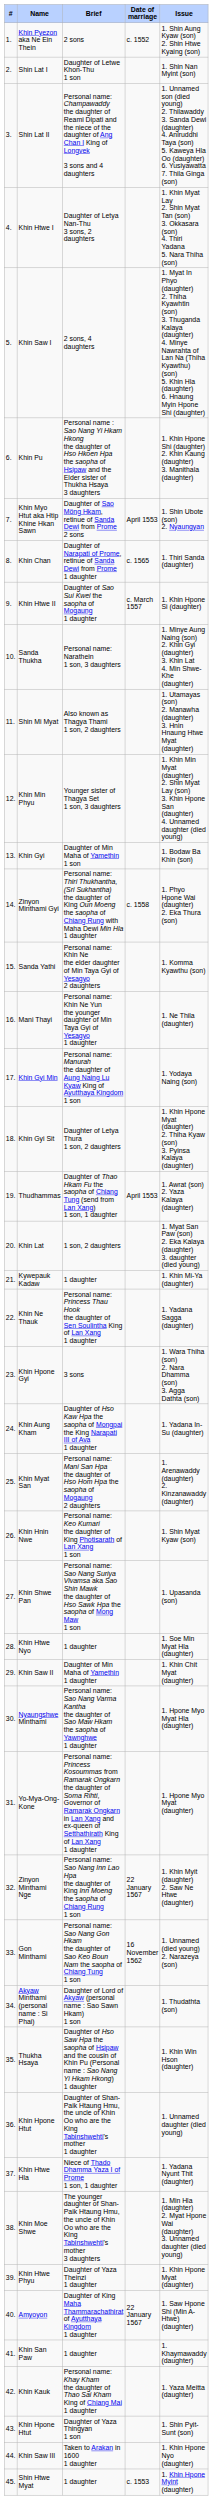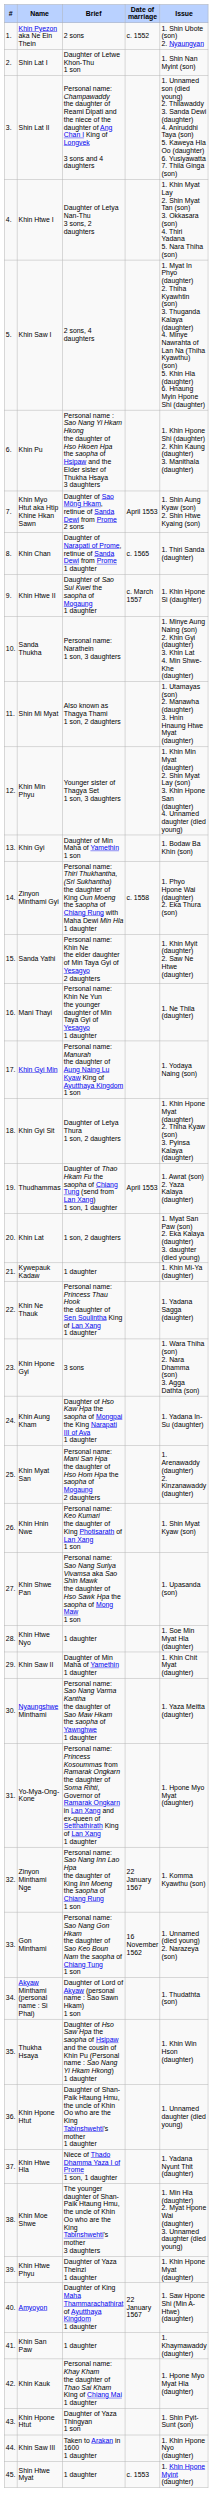Khin Pyezon aka Ne Ein Thein | Issue: 1. Shin Aung Kyaw (son) 2. Shin Htwe Kyaing (son) -> 1. Shin Ubote (son) 2. Nyaungyan
Khin Myo Htut aka Htip Khine Hkan Sawn | Issue: 1. Shin Ubote (son) 2. Nyaungyan -> 1. Shin Aung Kyaw (son) 2. Shin Htwe Kyaing (son)
Sanda Yathi | Issue: 1. Komma Kyawthu (son) -> 1. Khin Myit (daughter) 2. Saw Ne Htwe (daughter)
Nyaungshwe Minthami | Issue: 1. Hpone Myo Myat Hla (daughter) -> 1. Yaza Meitta (daughter)
Zinyon Minthami Nge | Issue: 1. Khin Myit (daughter) 2. Saw Ne Htwe (daughter) -> 1. Komma Kyawthu (son)
Khin Kauk | Issue: 1. Yaza Meitta (daughter) -> 1. Hpone Myo Myat Hla (daughter)
